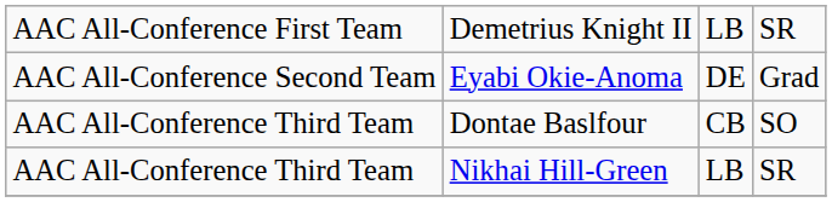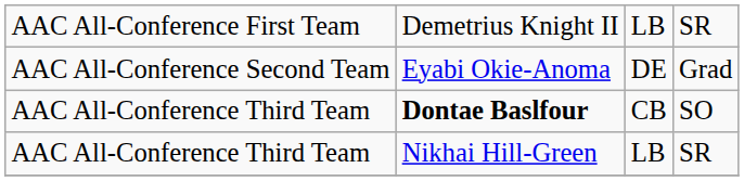row 3 | column 2: normal -> bold
